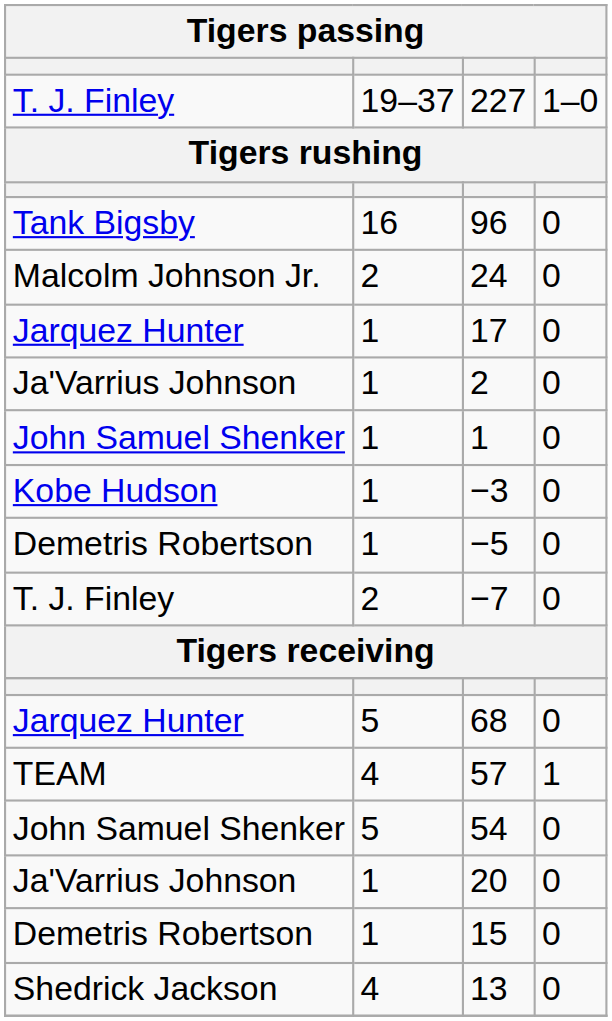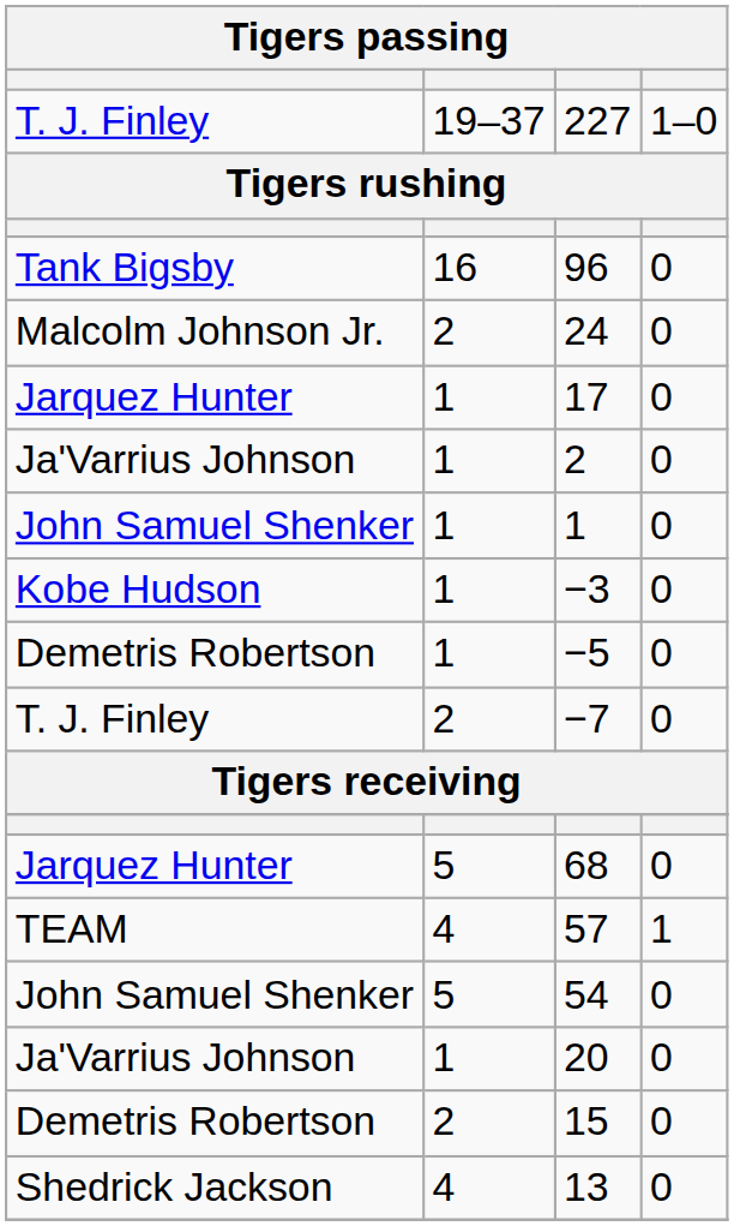15 | column 2: 1 -> 2
